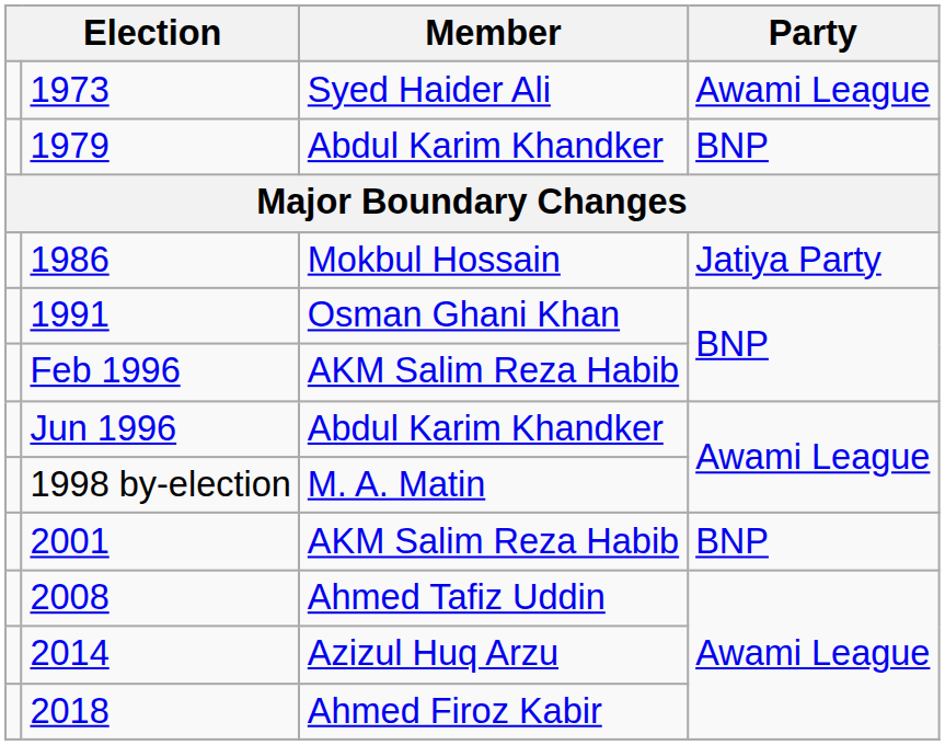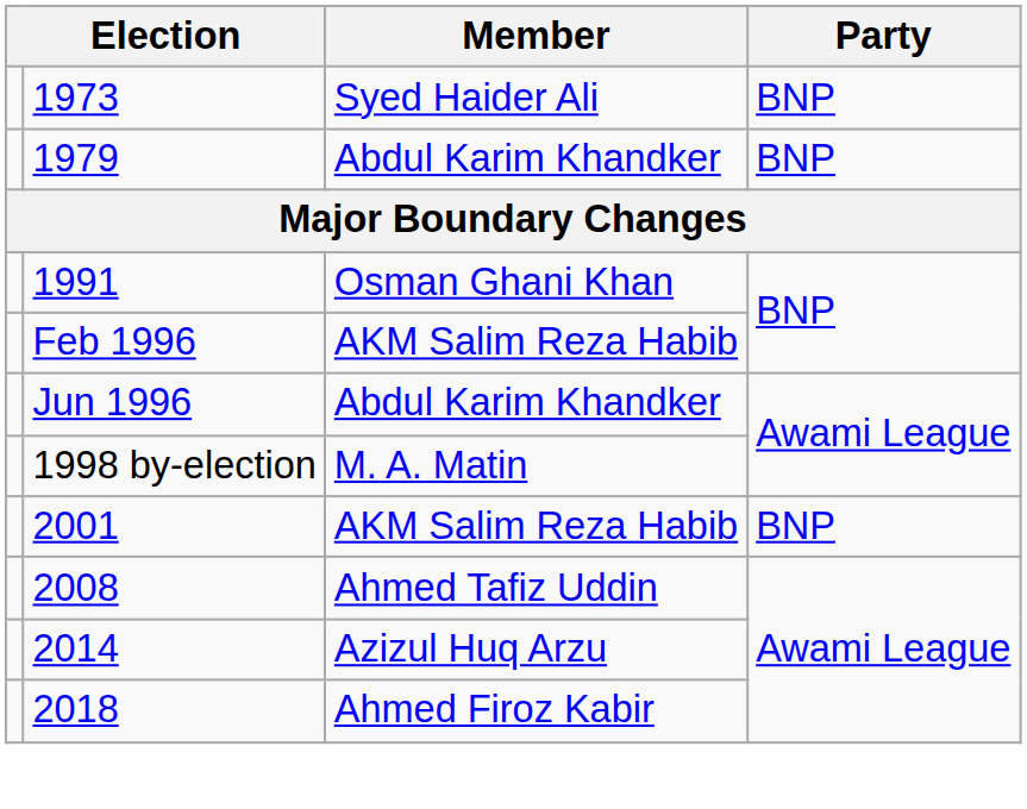1973 | Party: Awami League -> BNP
- row: 1986 | Mokbul Hossain | Jatiya Party
